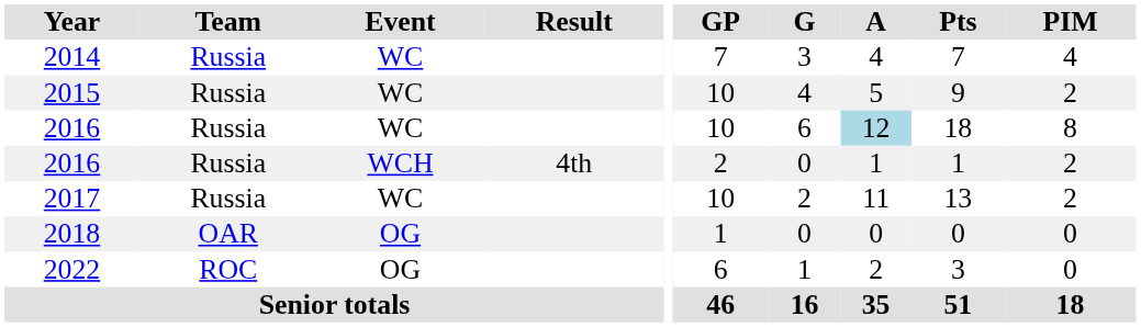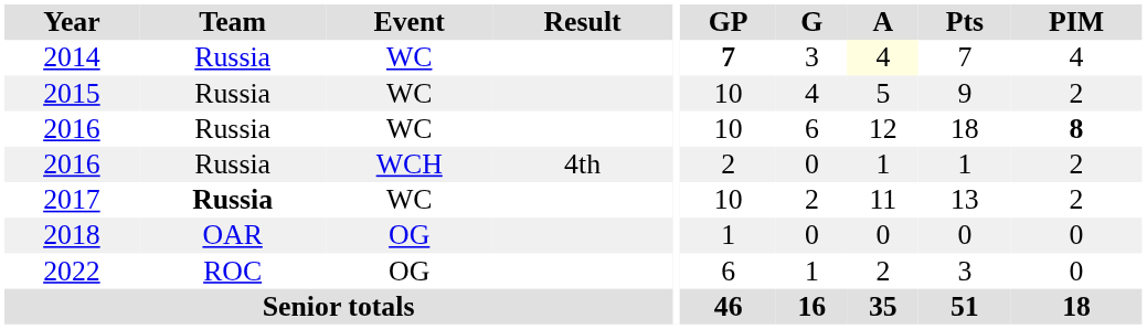2014 | GP: normal -> bold
2014 | A: no background -> lightyellow background
2016 / WC | A: lightblue background -> no background
2016 / WC | PIM: normal -> bold
2017 | Team: normal -> bold
